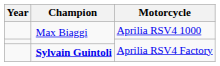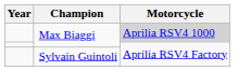Max Biaggi / Aprilia RSV4 1000 | Motorcycle: no background -> lightgrey background
Sylvain Guintoli | Champion: bold -> normal
